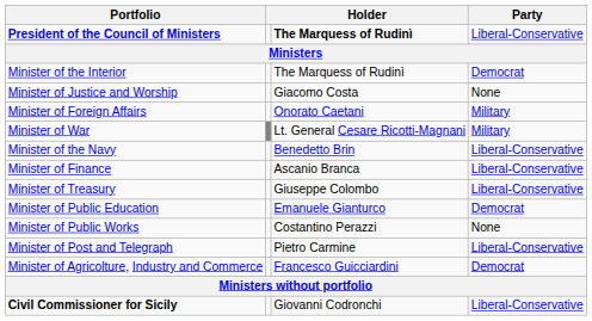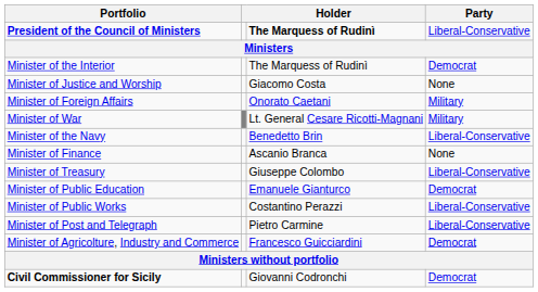Minister of Finance | Party: Liberal-Conservative -> None
Minister of Public Works | Party: None -> Liberal-Conservative
Civil Commissioner for Sicily | Party: Liberal-Conservative -> Democrat
